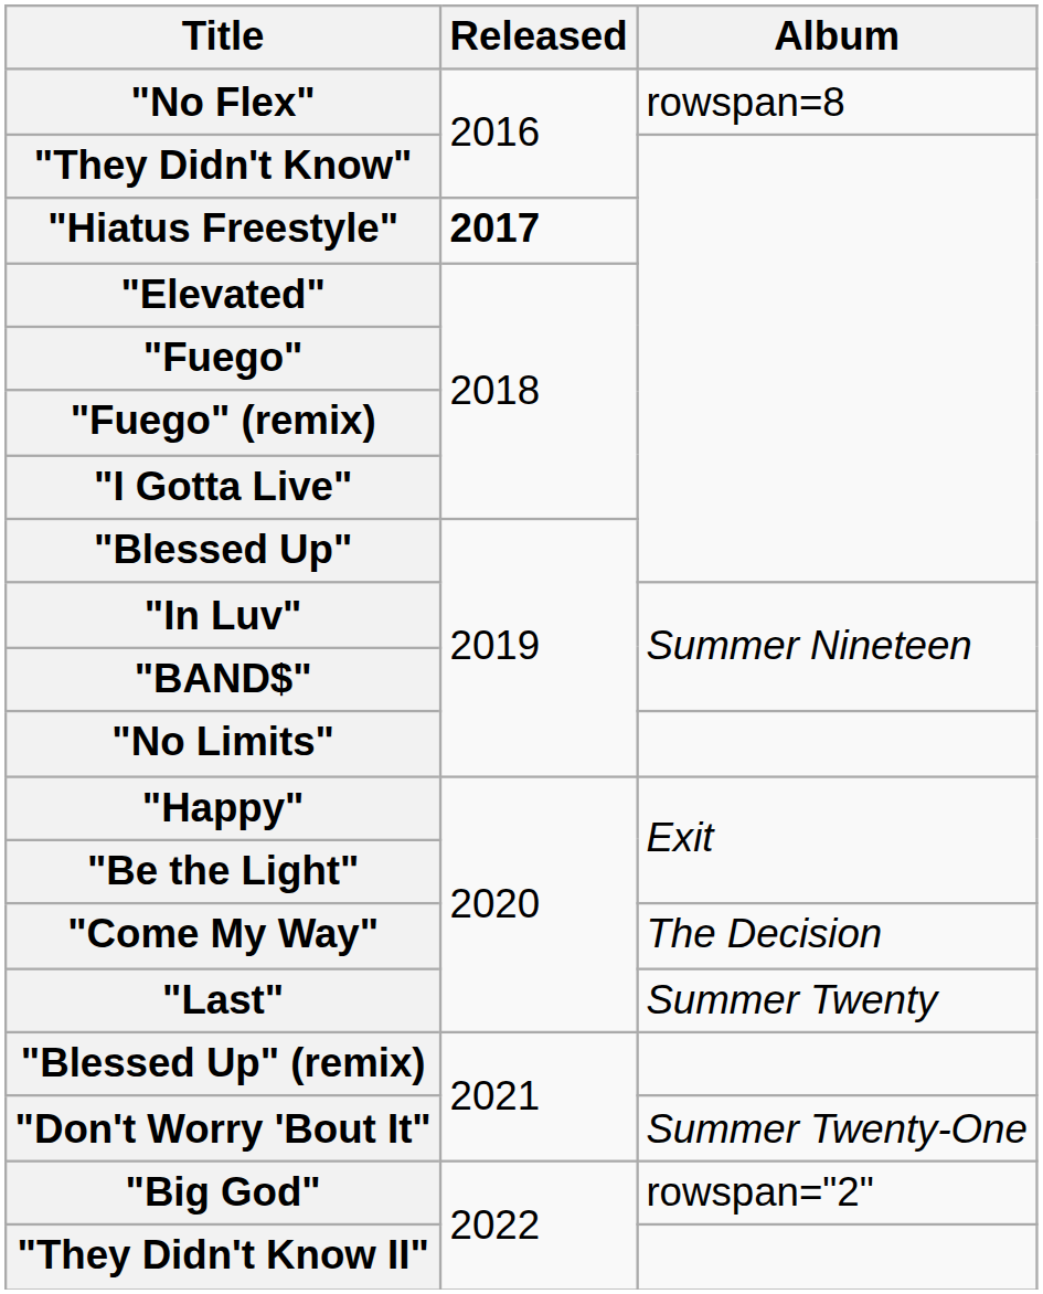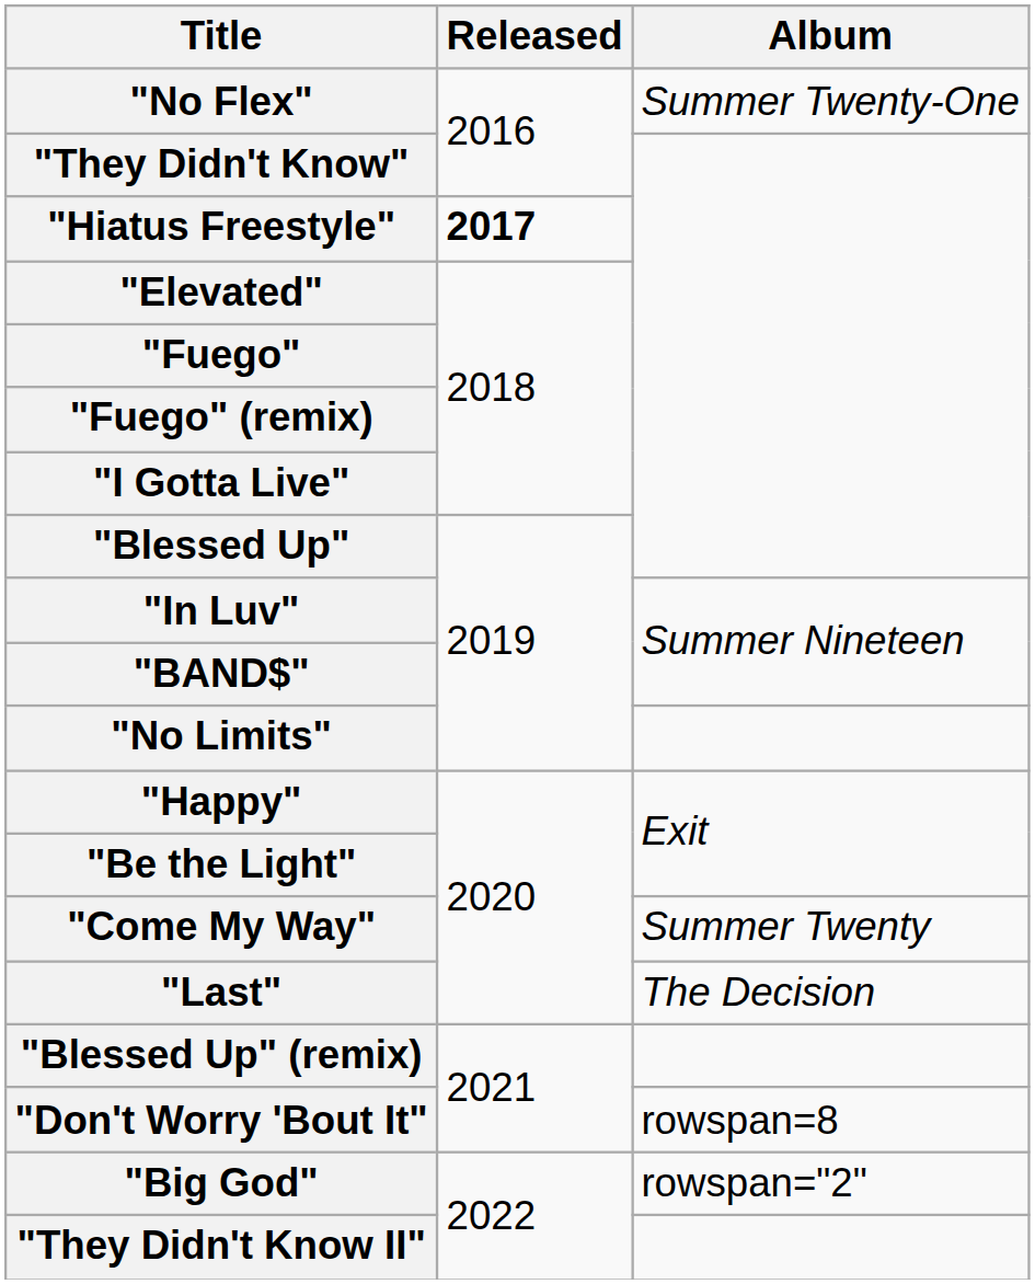"No Flex" | Album: rowspan=8 -> Summer Twenty-One
"Come My Way" | Album: The Decision -> Summer Twenty
"Last" | Album: Summer Twenty -> The Decision
"Don't Worry 'Bout It" | Album: Summer Twenty-One -> rowspan=8
